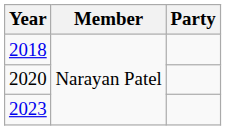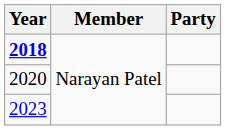2018 | Year: normal -> bold
